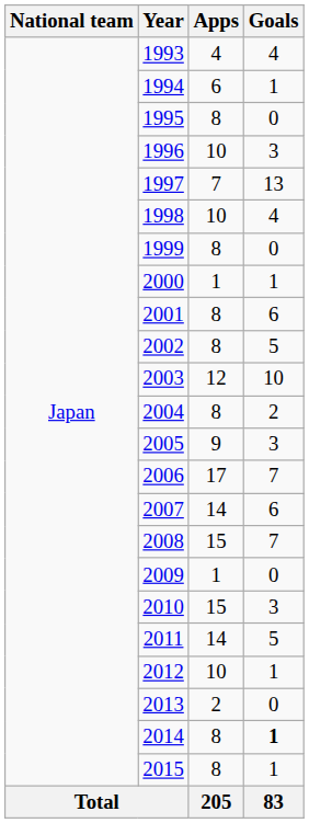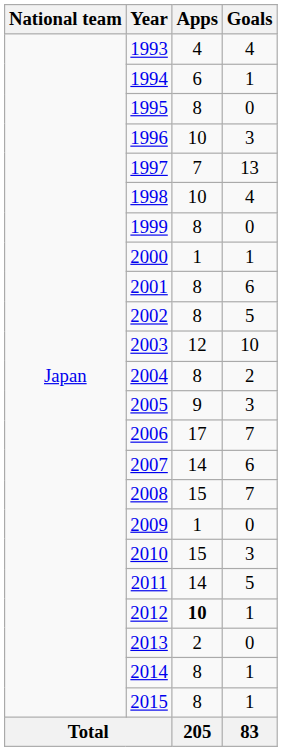2012 | Apps: normal -> bold
2014 | Goals: bold -> normal
